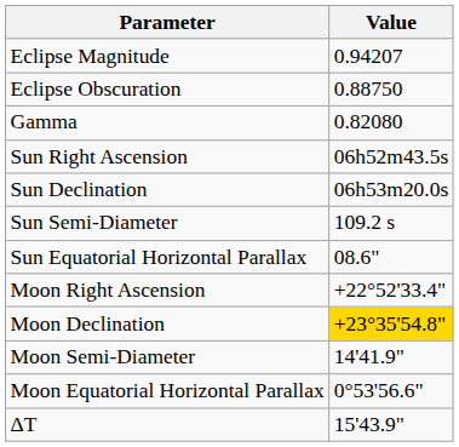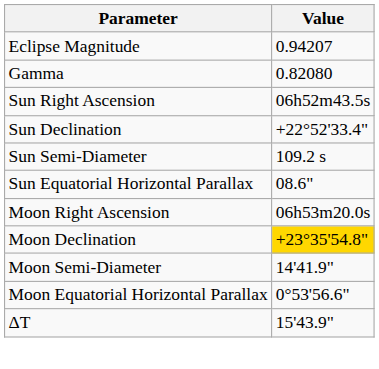- row: Eclipse Obscuration | 0.88750
Sun Declination | Value: 06h53m20.0s -> +22°52'33.4"
Moon Right Ascension | Value: +22°52'33.4" -> 06h53m20.0s
